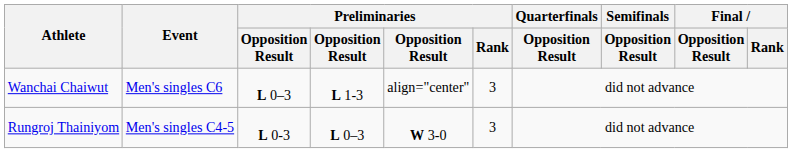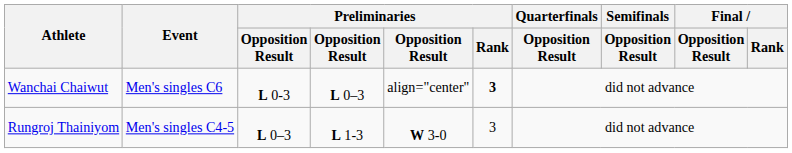Wanchai Chaiwut | column 3: L 0–3 -> L 0-3
Wanchai Chaiwut | column 4: L 1-3 -> L 0–3
Wanchai Chaiwut | Preliminaries / Rank: normal -> bold
Rungroj Thainiyom | column 3: L 0-3 -> L 0–3
Rungroj Thainiyom | column 4: L 0–3 -> L 1-3
